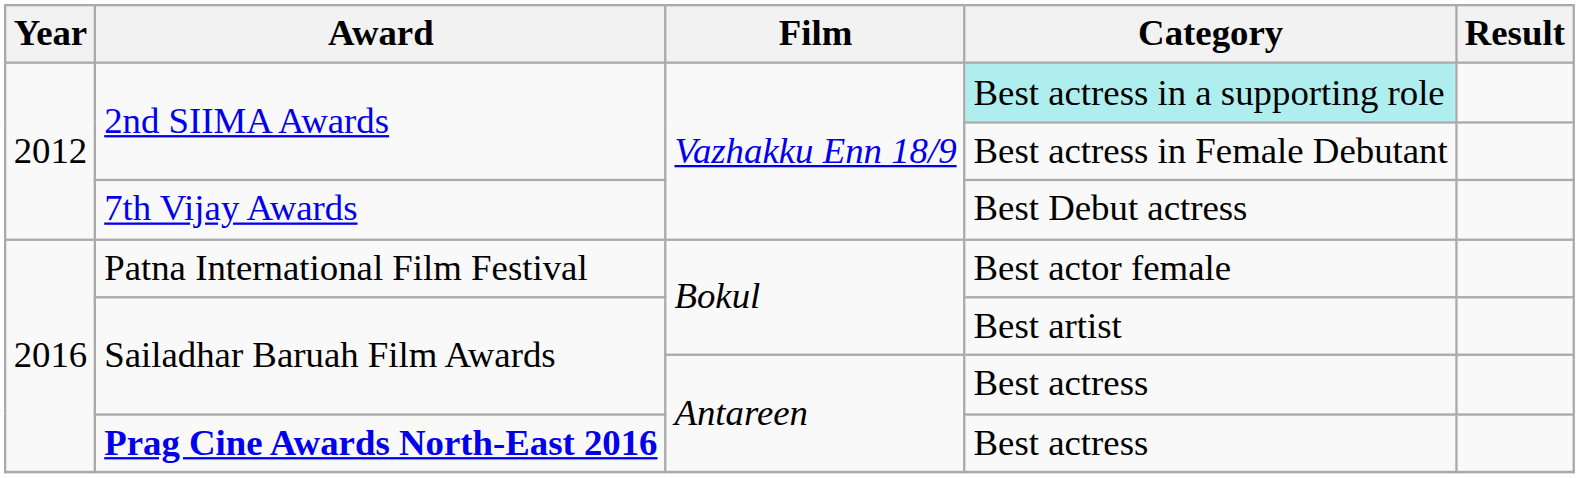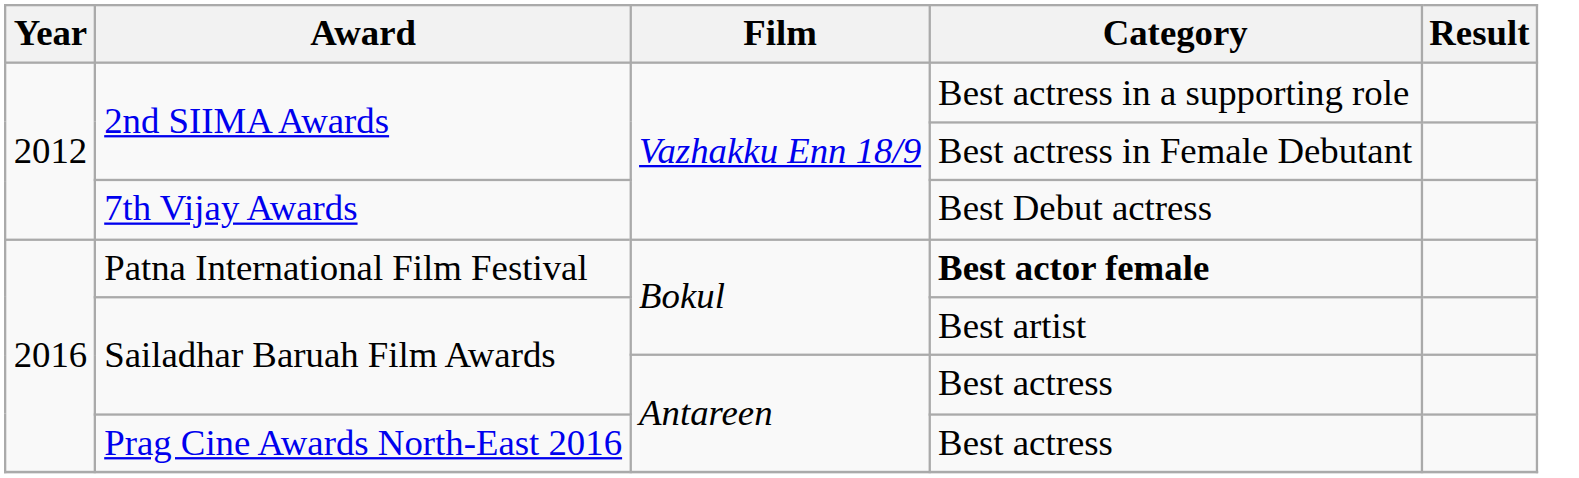Best actress in a supporting role | Category: paleturquoise background -> no background
Best actor female | Category: normal -> bold
Prag Cine Awards North-East 2016 / Best actress | Award: bold -> normal
